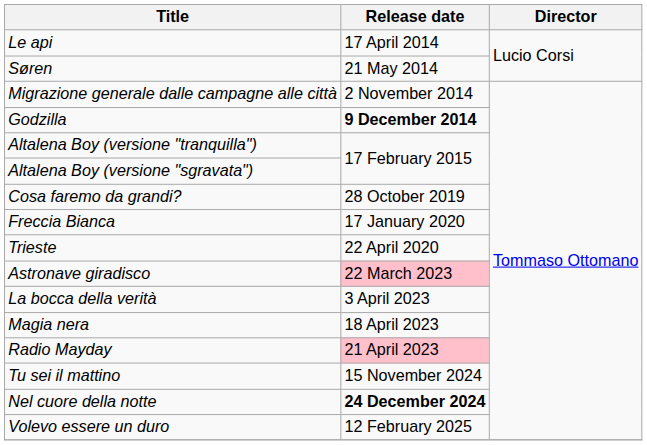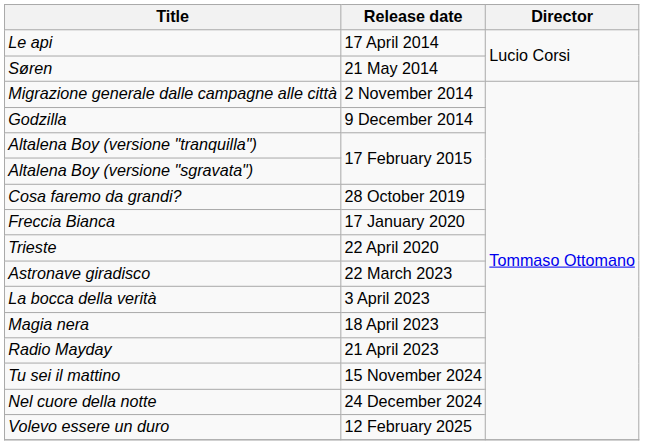Godzilla | Release date: bold -> normal
Astronave giradisco | Release date: pink background -> no background
Radio Mayday | Release date: pink background -> no background
Nel cuore della notte | Release date: bold -> normal
